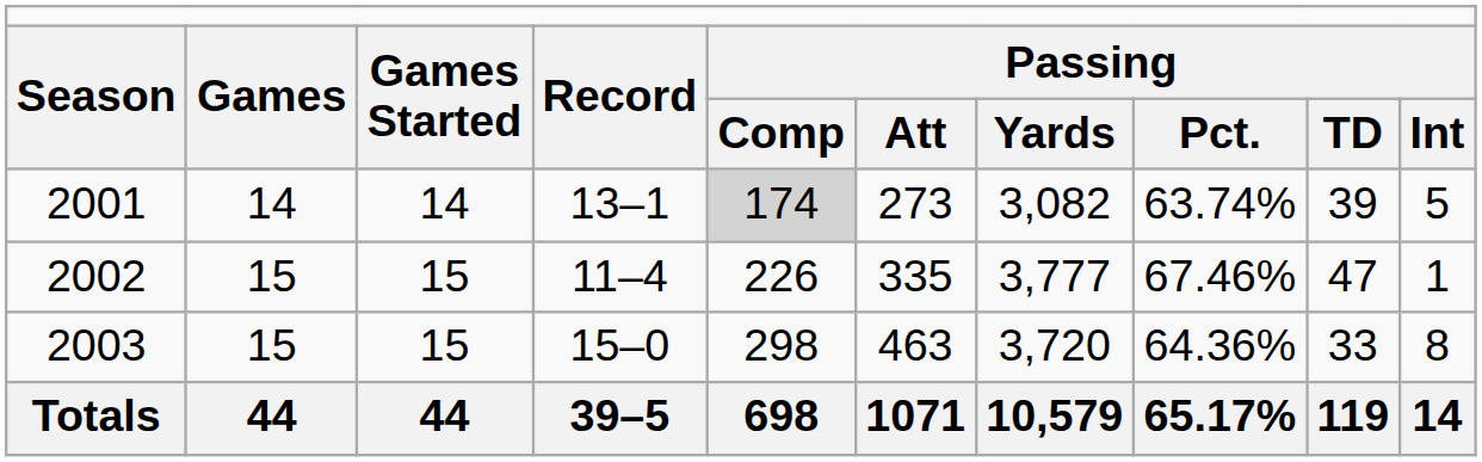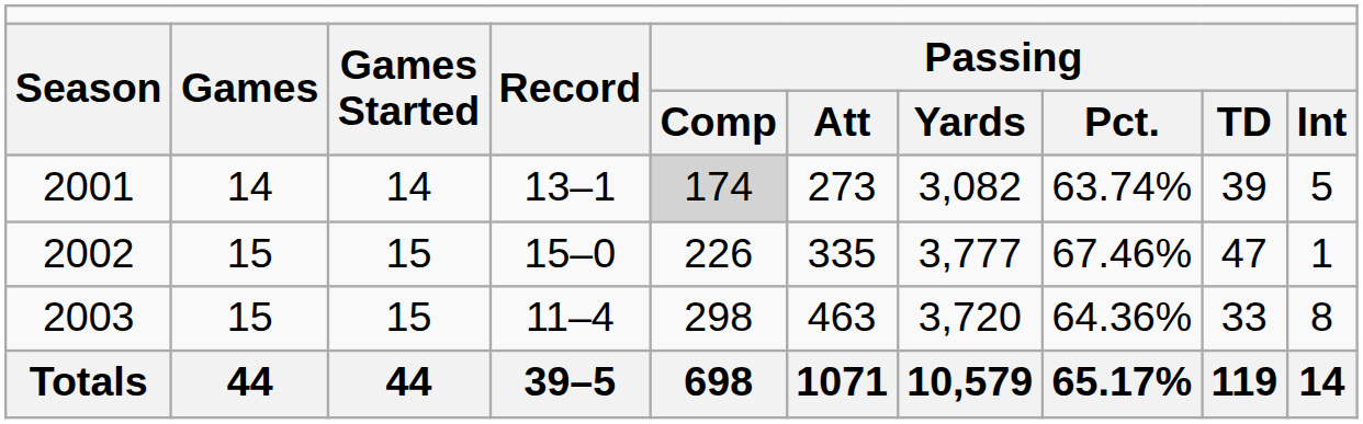2002 | column 4: 11–4 -> 15–0
2003 | column 4: 15–0 -> 11–4
